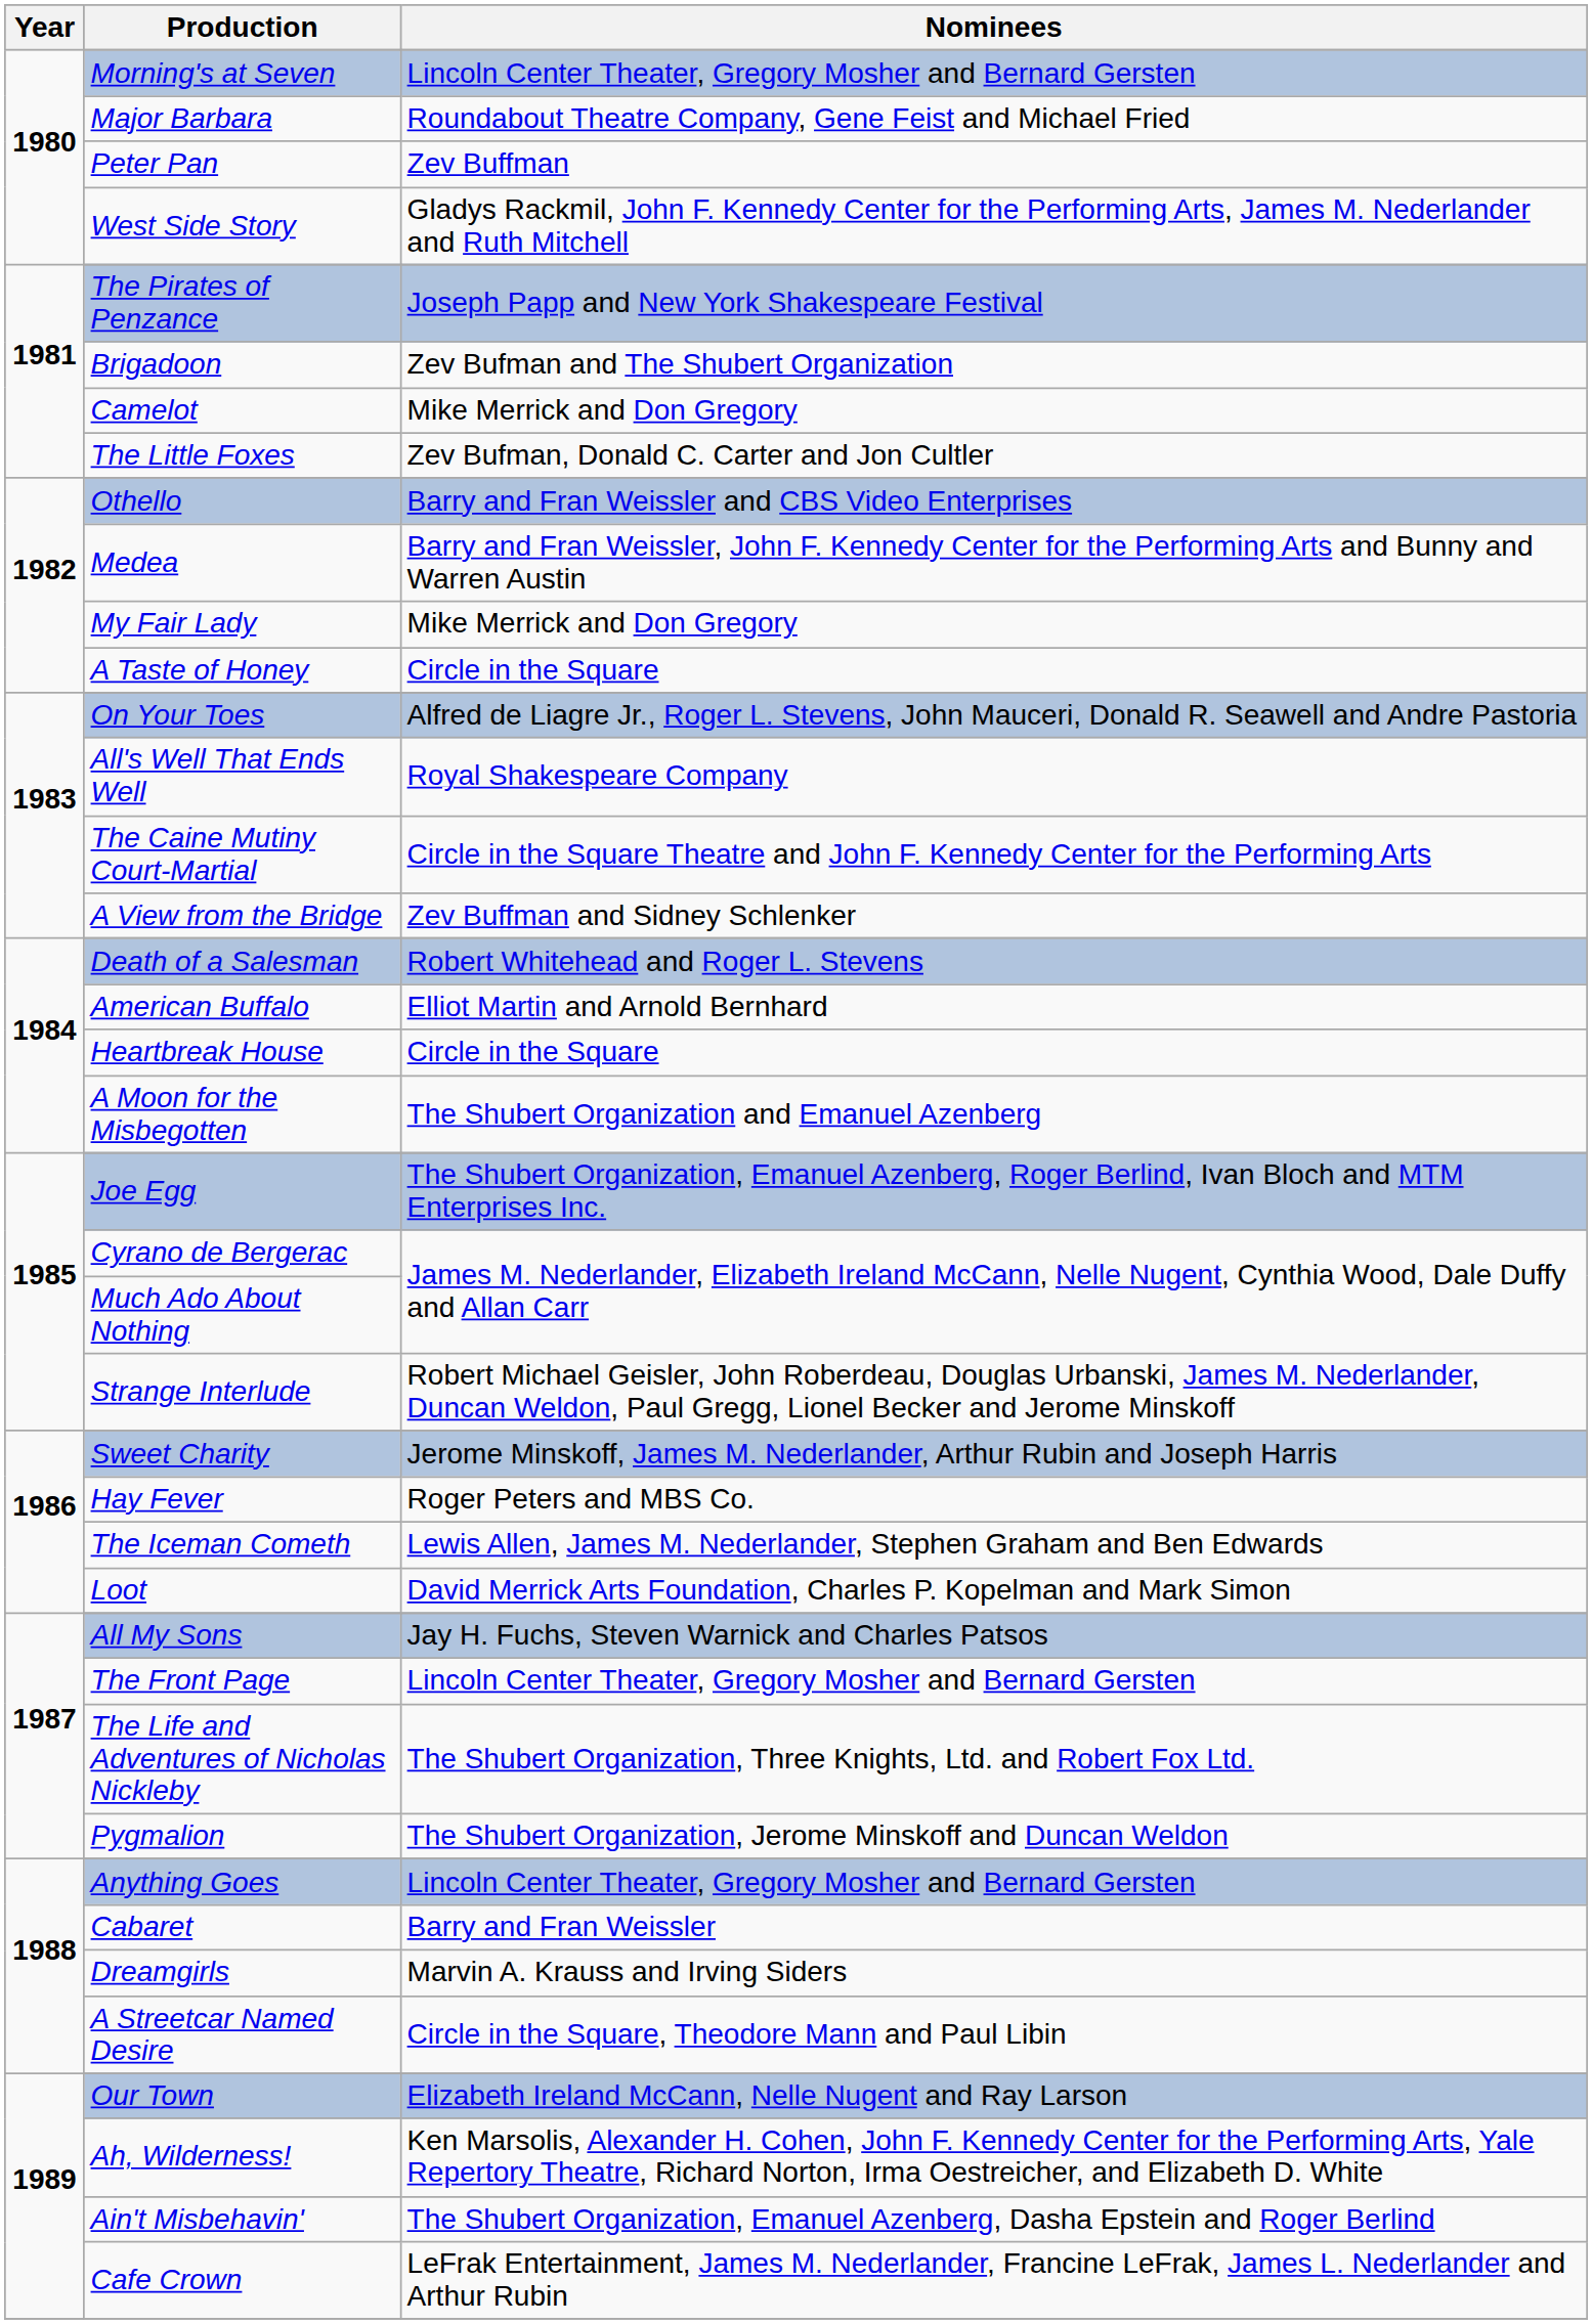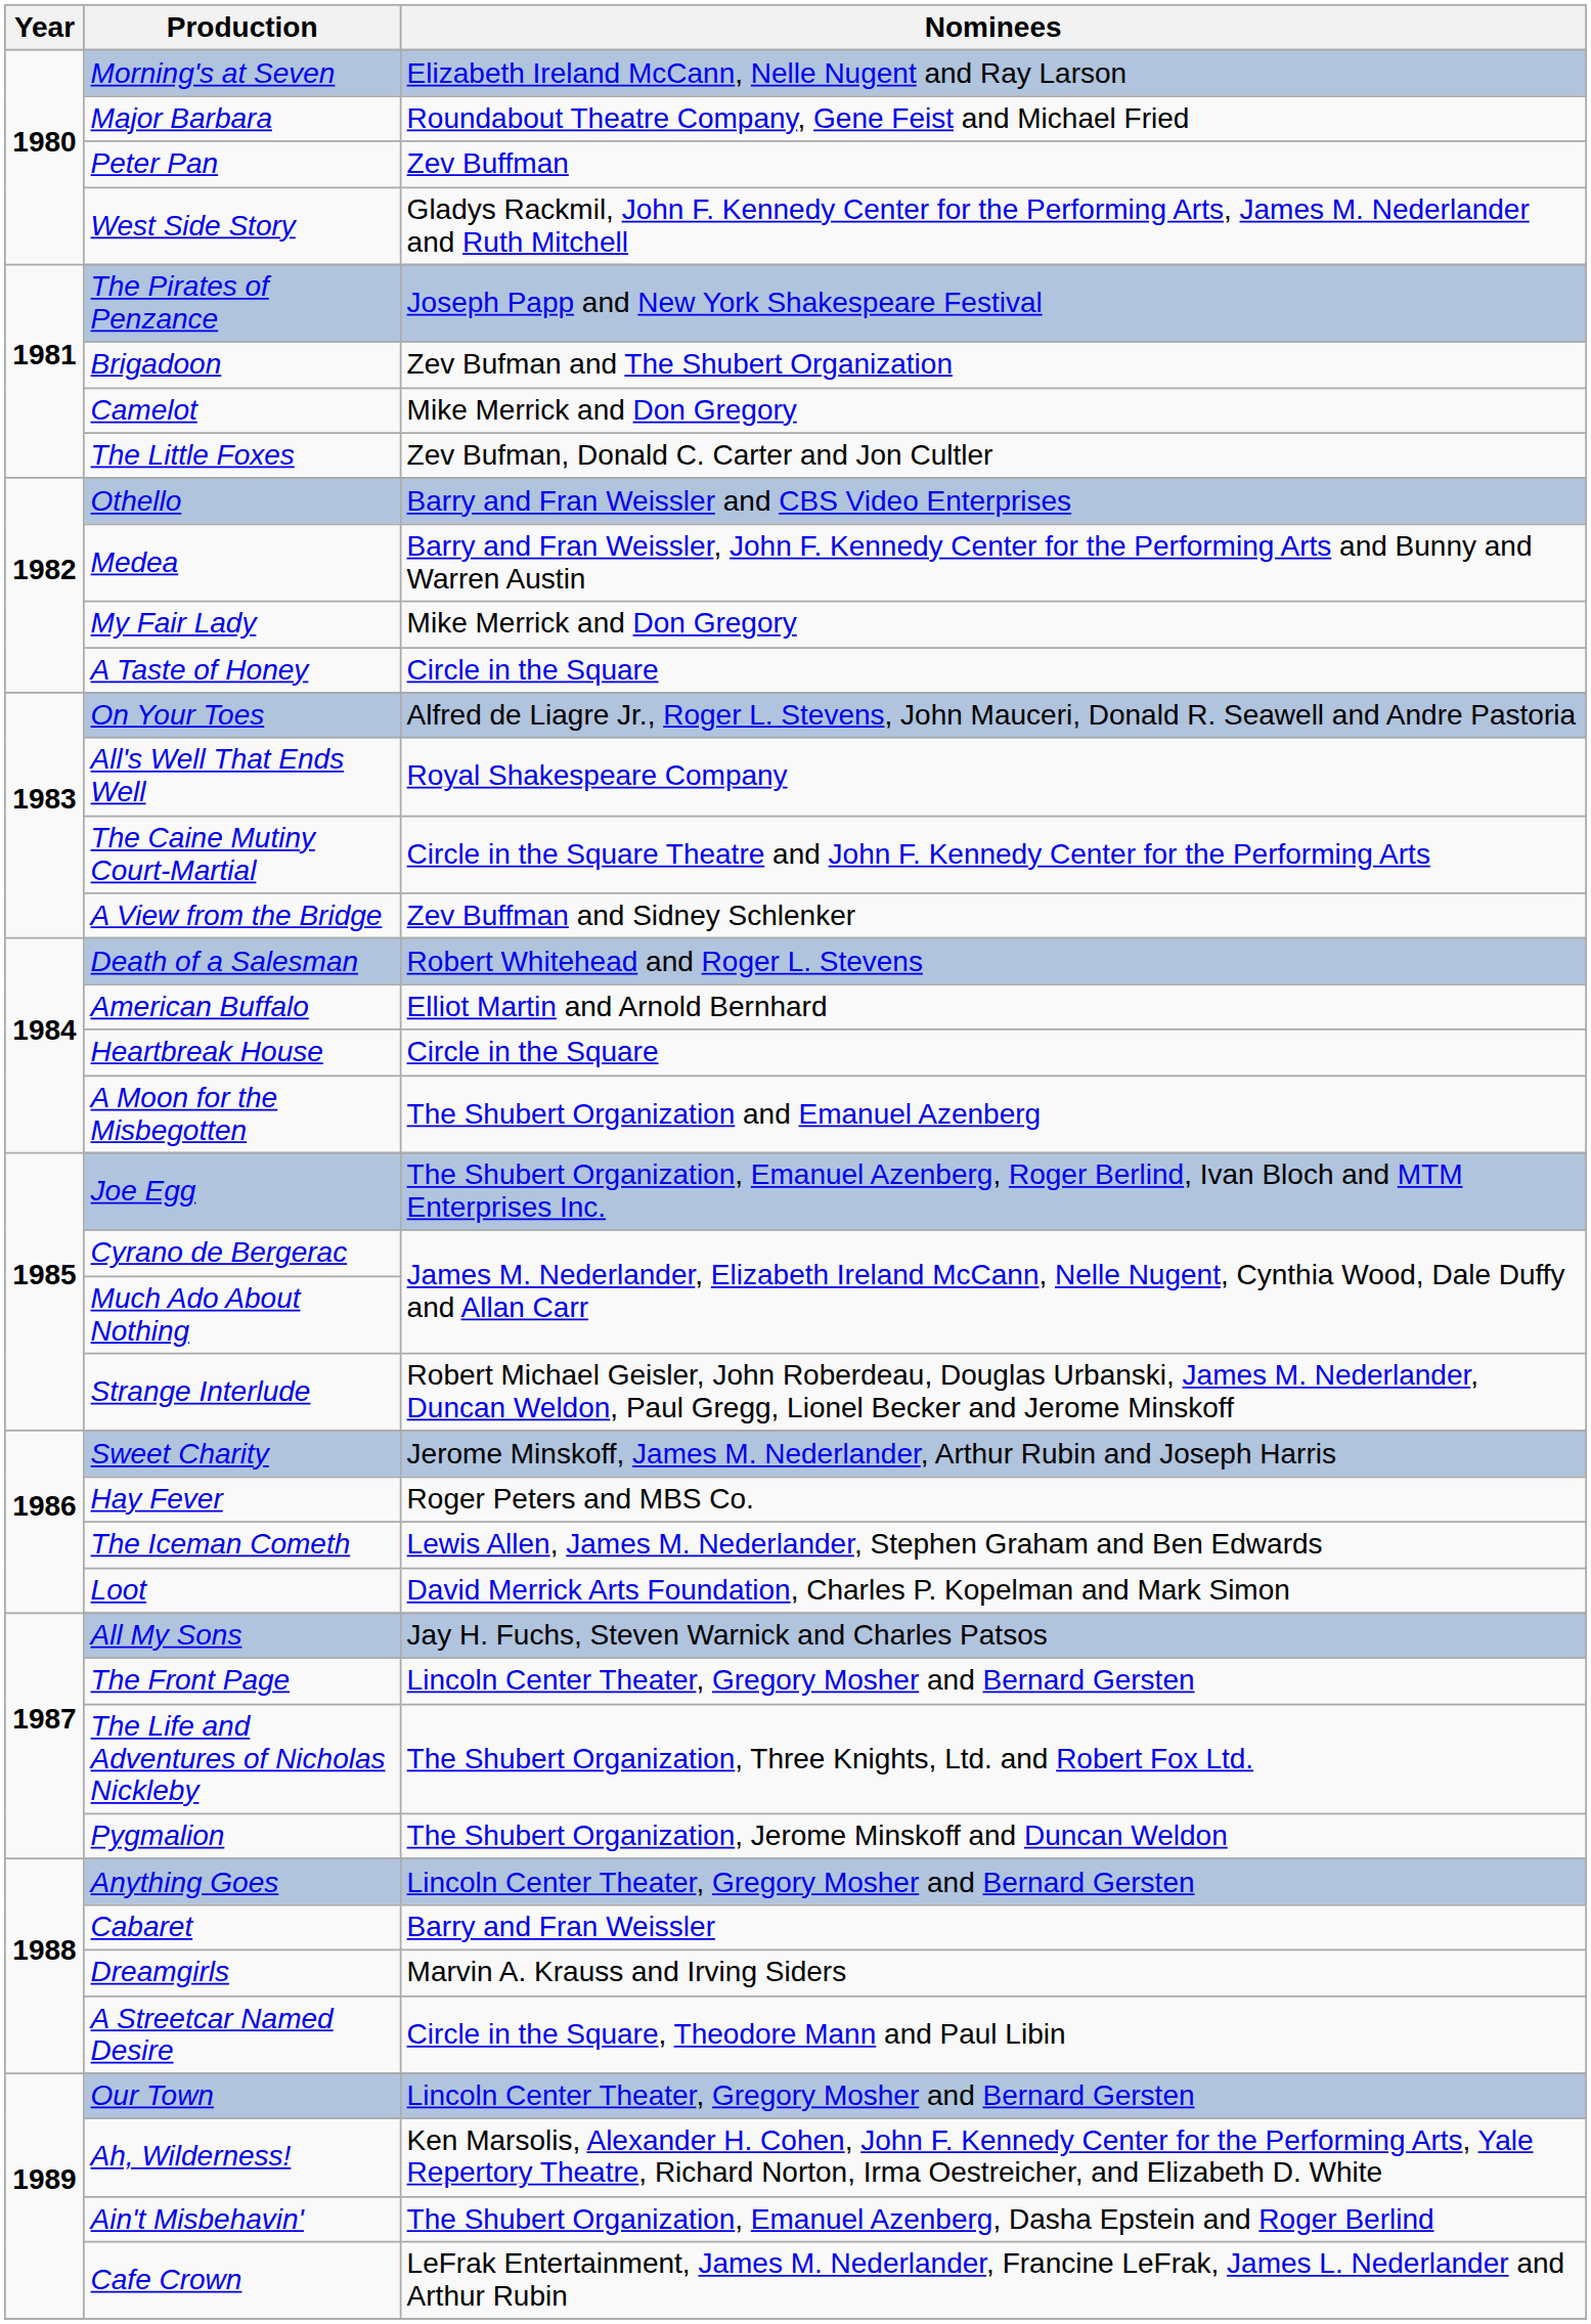Morning's at Seven | Nominees: Lincoln Center Theater, Gregory Mosher and Bernard Gersten -> Elizabeth Ireland McCann, Nelle Nugent and Ray Larson
Our Town | Nominees: Elizabeth Ireland McCann, Nelle Nugent and Ray Larson -> Lincoln Center Theater, Gregory Mosher and Bernard Gersten
